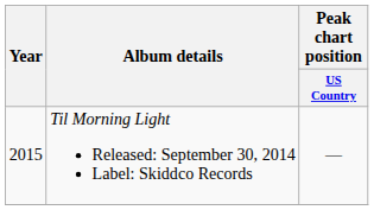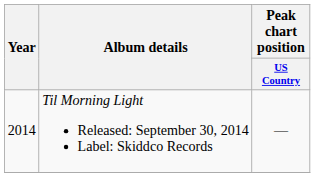row 3 | Year: 2015 -> 2014
